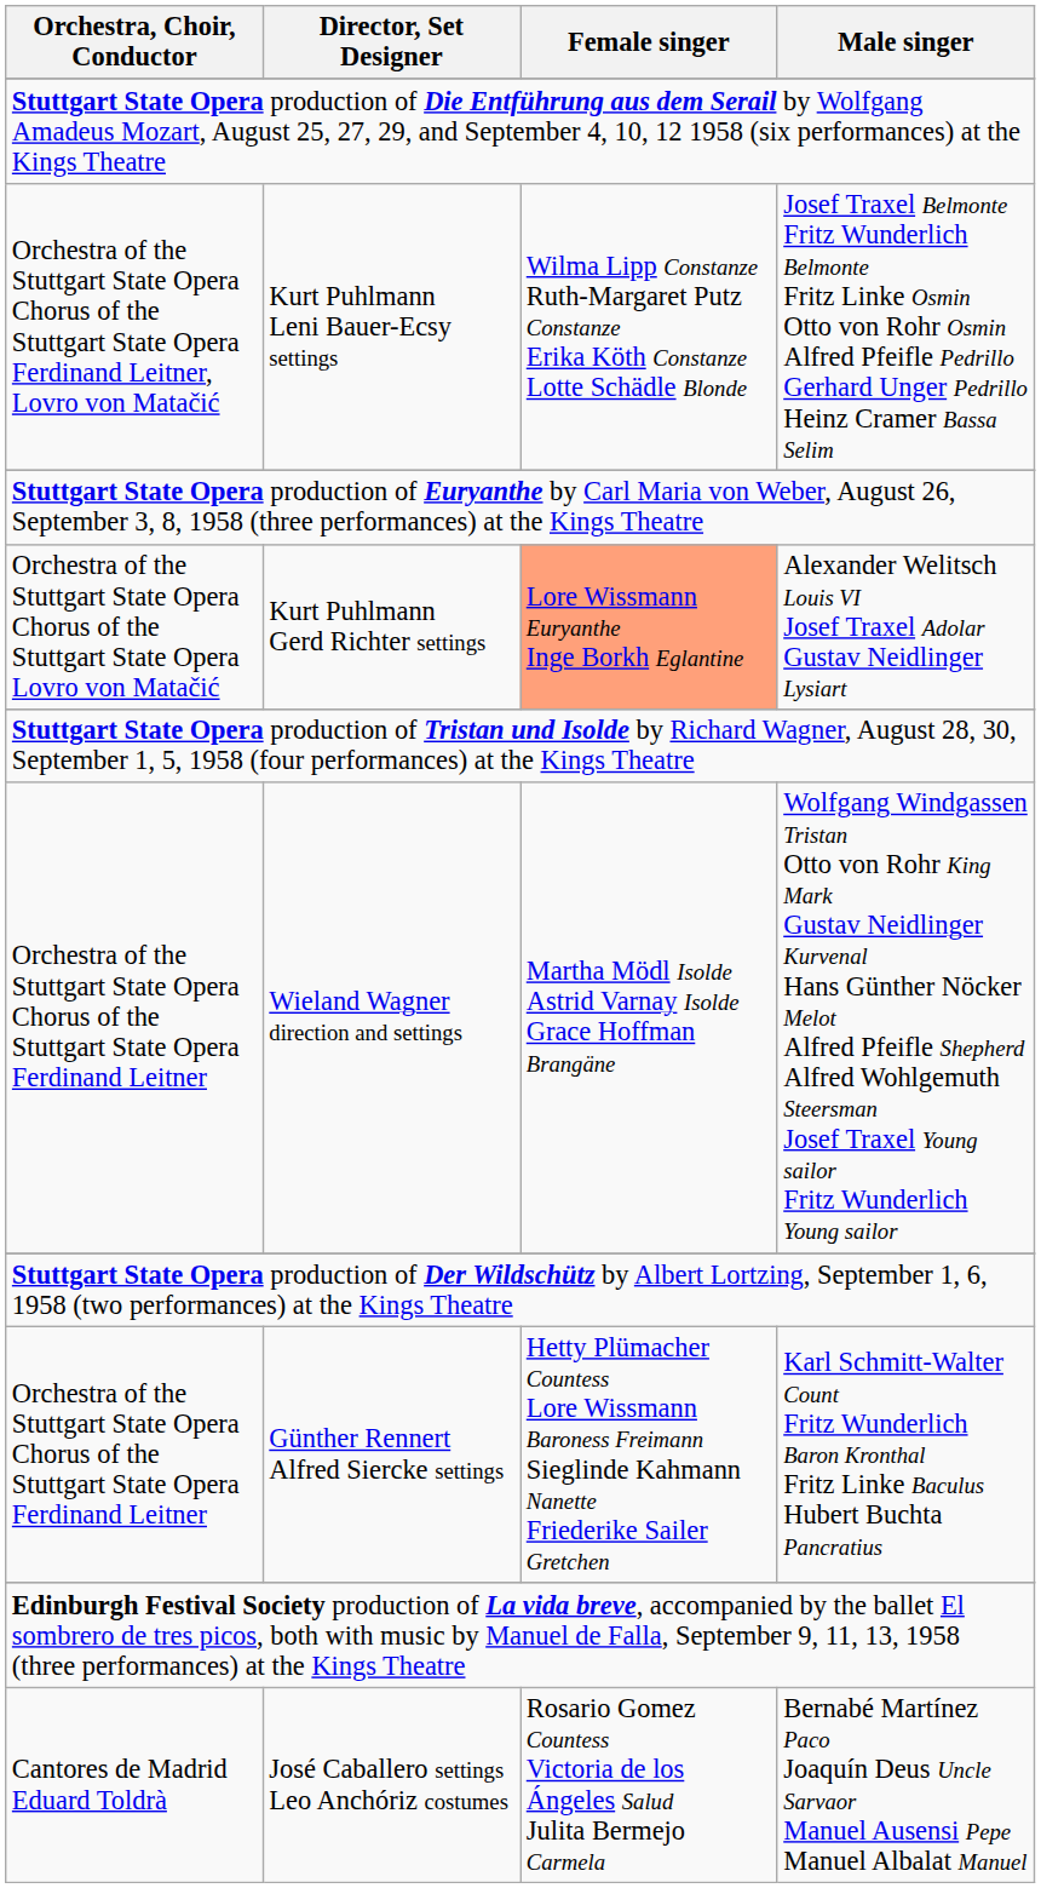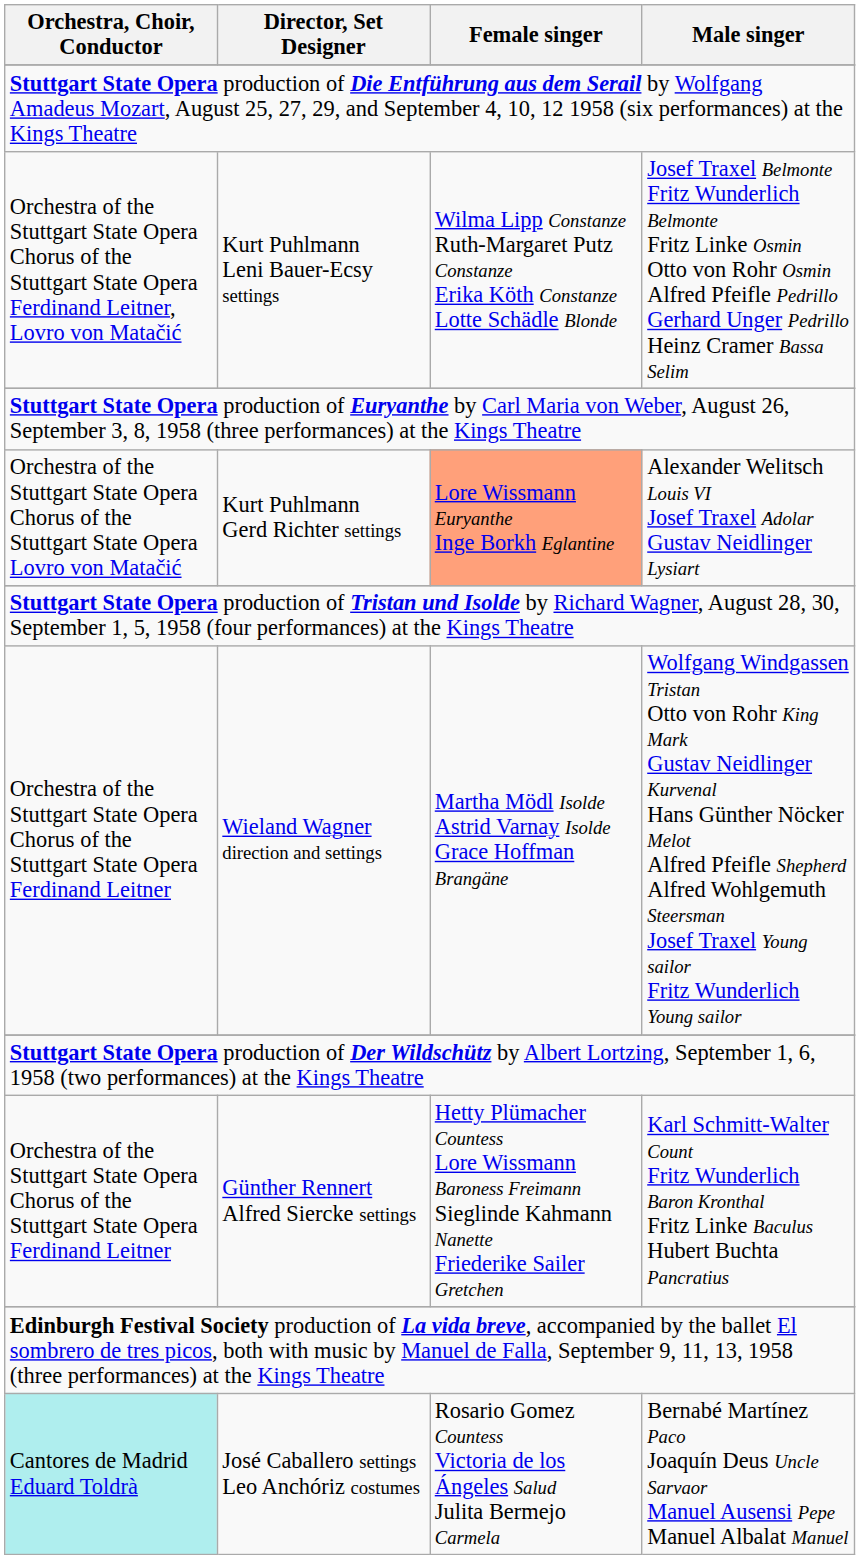José Caballero settings Leo Anchóriz costumes | Orchestra, Choir, Conductor: no background -> paleturquoise background
